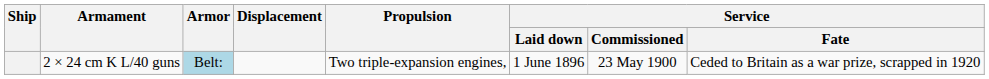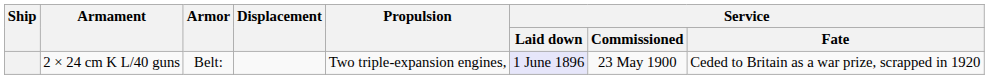2 × 24 cm K L/40 guns | Armor: lightblue background -> no background
2 × 24 cm K L/40 guns | Service / Laid down: no background -> lavender background
